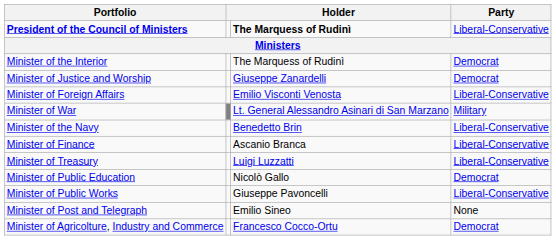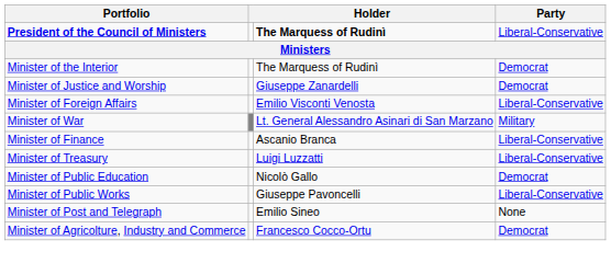- row: Minister of the Navy | Benedetto Brin | Liberal-Conservative
